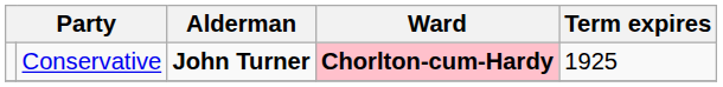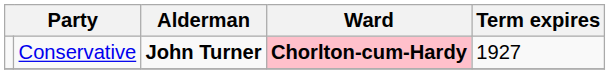Conservative | Term expires: 1925 -> 1927
